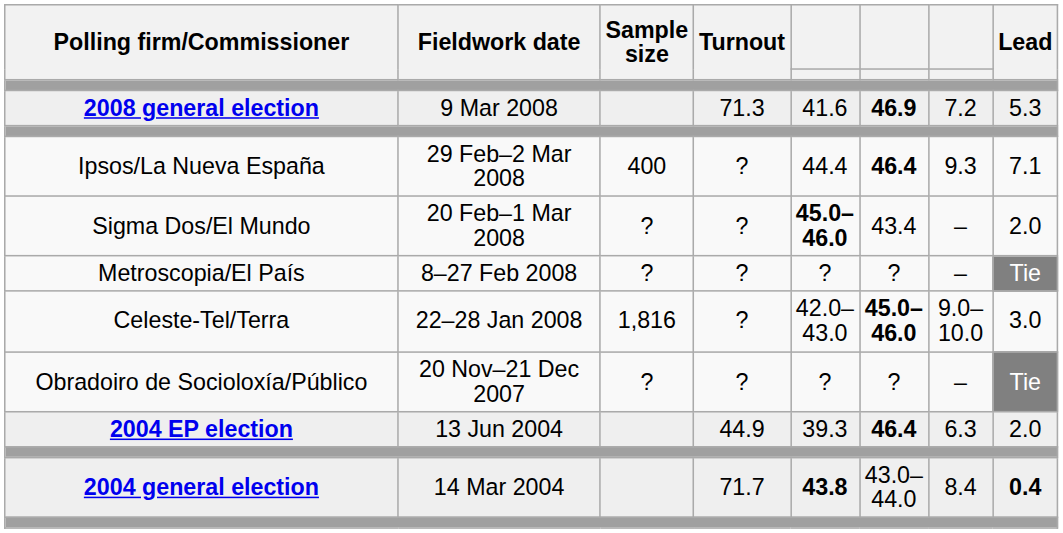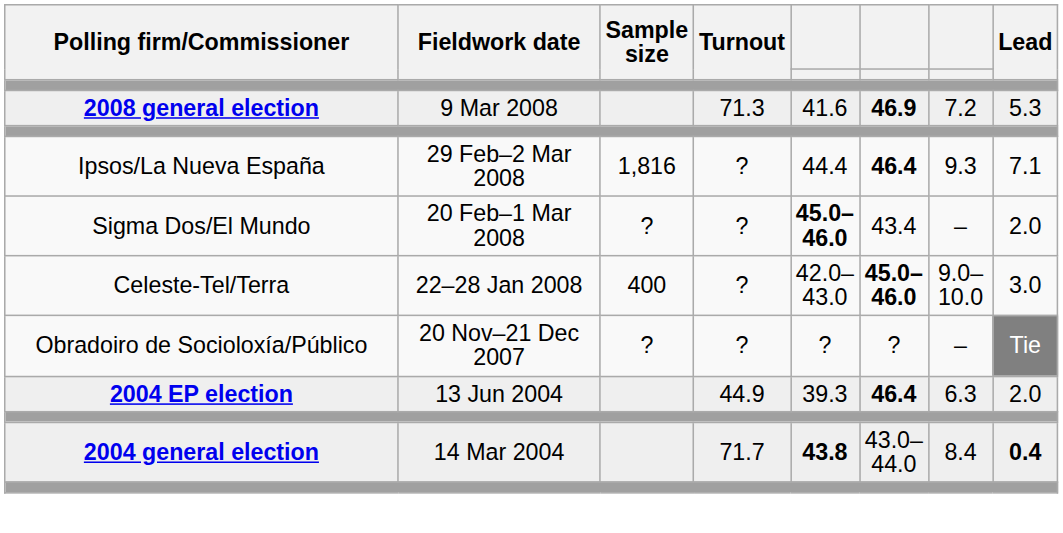Ipsos/La Nueva España | Sample size: 400 -> 1,816
- row: Metroscopia/El País | 8–27 Feb 2008 | ? | ? | ? | ? | – | Tie
Celeste-Tel/Terra | Sample size: 1,816 -> 400
